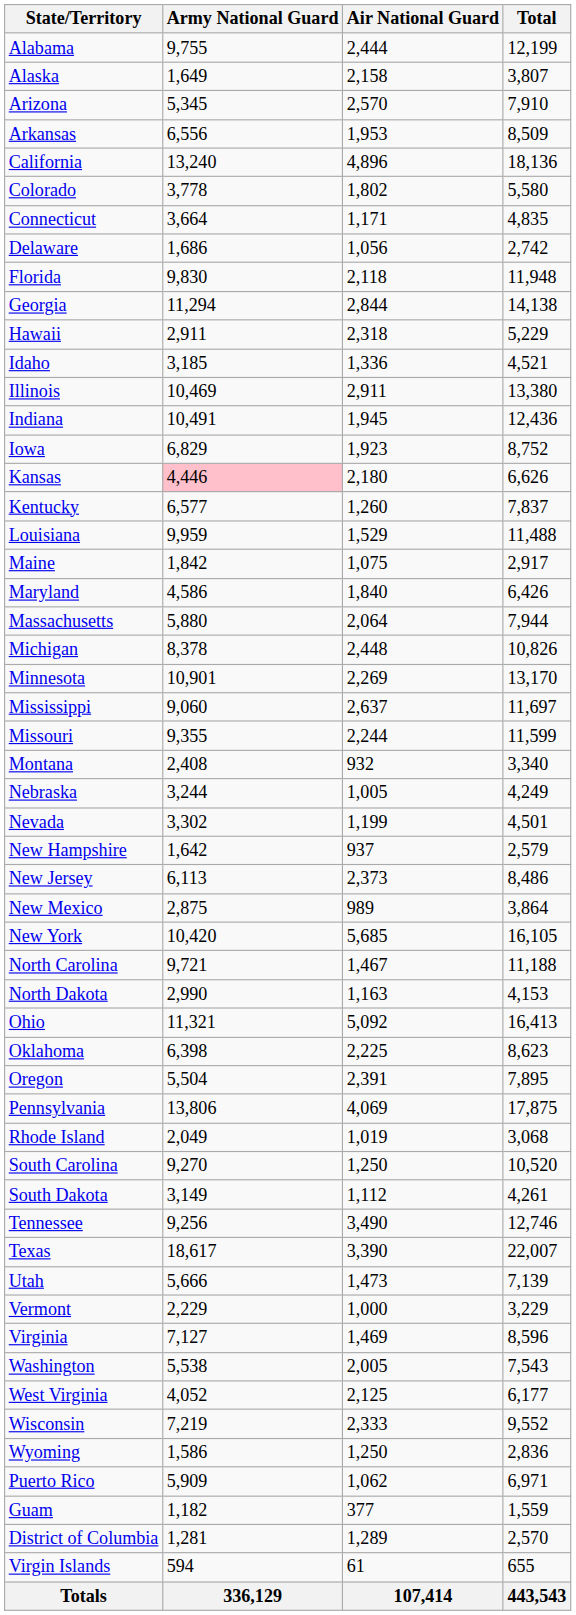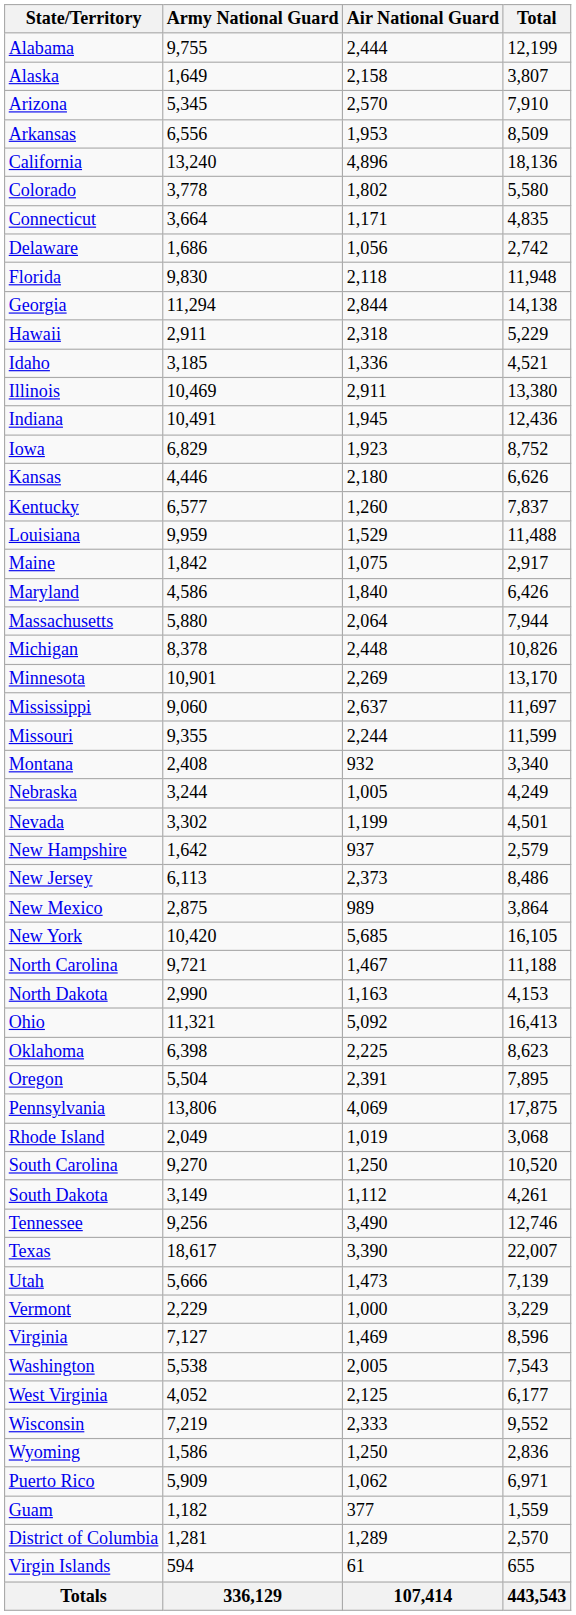Kansas | Army National Guard: pink background -> no background
